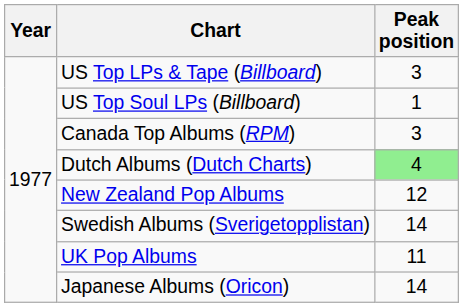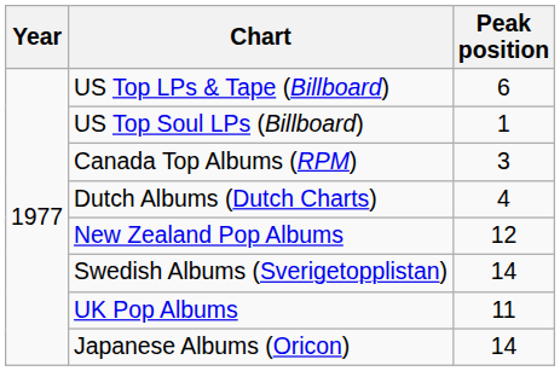US Top LPs & Tape (Billboard) | Peak position: 3 -> 6
Dutch Albums (Dutch Charts) | Peak position: lightgreen background -> no background
